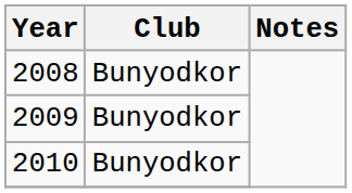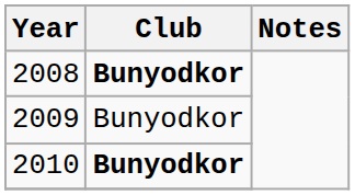2008 | Club: normal -> bold
2010 | Club: normal -> bold
